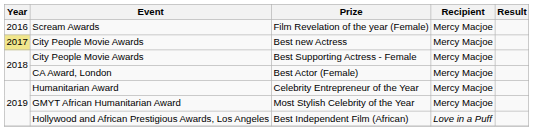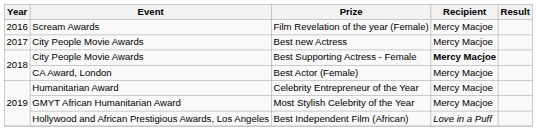Best new Actress | Year: khaki background -> no background
Best Supporting Actress - Female | Recipient: normal -> bold
